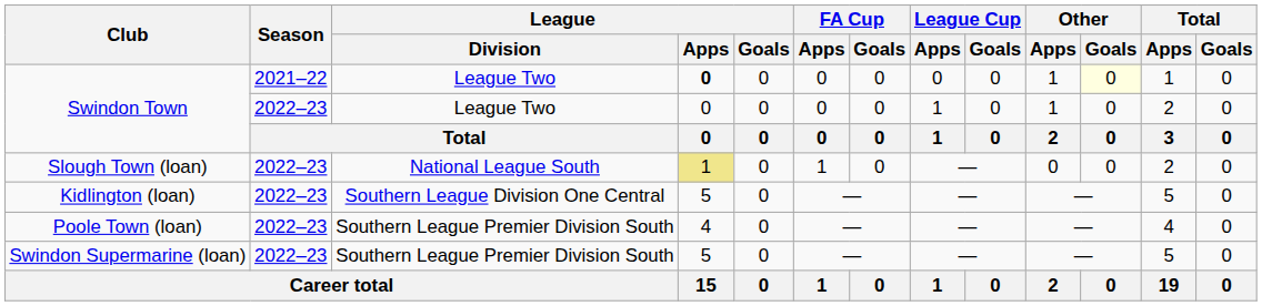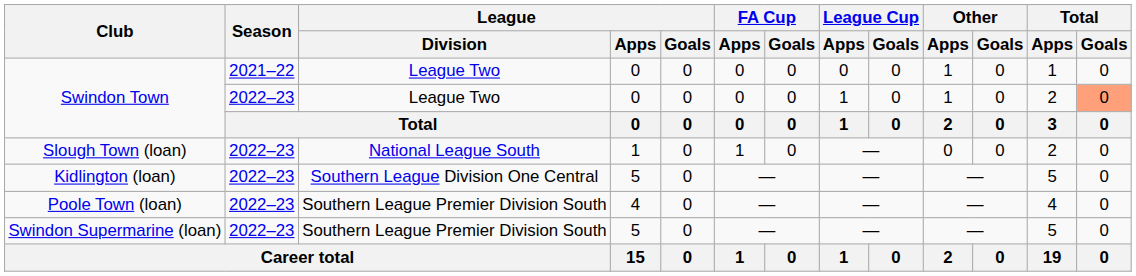Swindon Town / 2021–22 | League / Apps: bold -> normal
Swindon Town / 2021–22 | Other / Goals: lightyellow background -> no background
Swindon Town / 2022–23 | Total / Goals: no background -> lightsalmon background
Slough Town (loan) | League / Apps: khaki background -> no background
